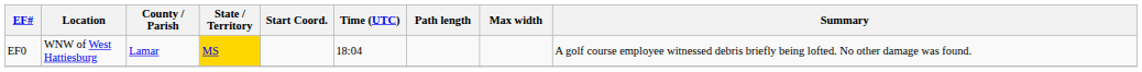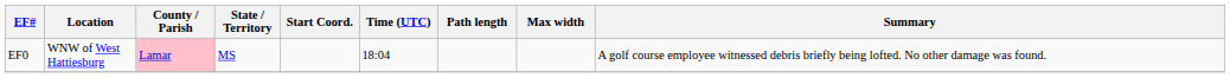EF0 | County / Parish: no background -> pink background
EF0 | State / Territory: gold background -> no background
